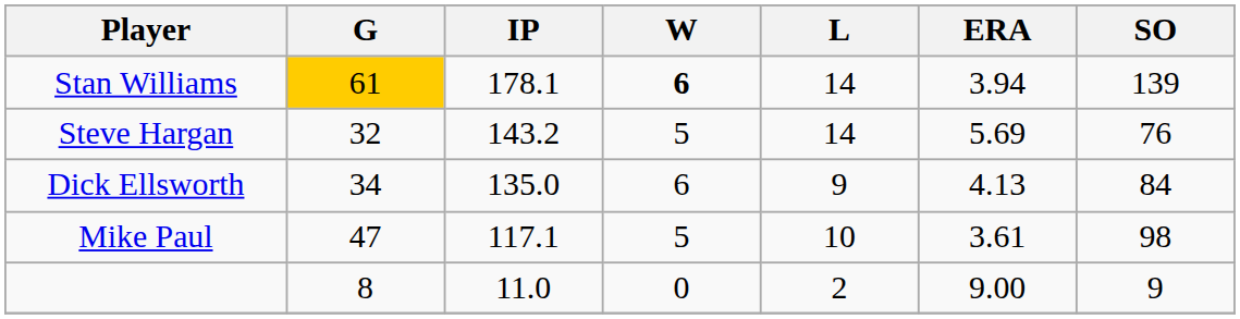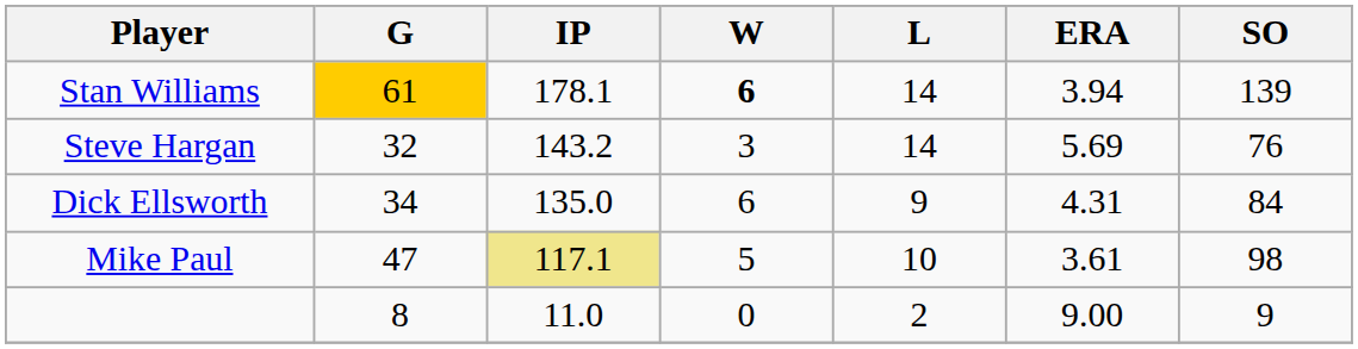Steve Hargan | W: 5 -> 3
Dick Ellsworth | ERA: 4.13 -> 4.31
Mike Paul | IP: no background -> khaki background
